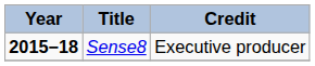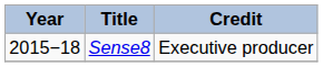Sense8 | Year: bold -> normal
